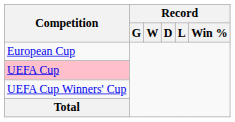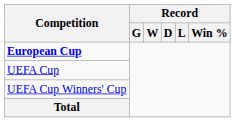European Cup | Competition: normal -> bold
UEFA Cup | Competition: pink background -> no background
